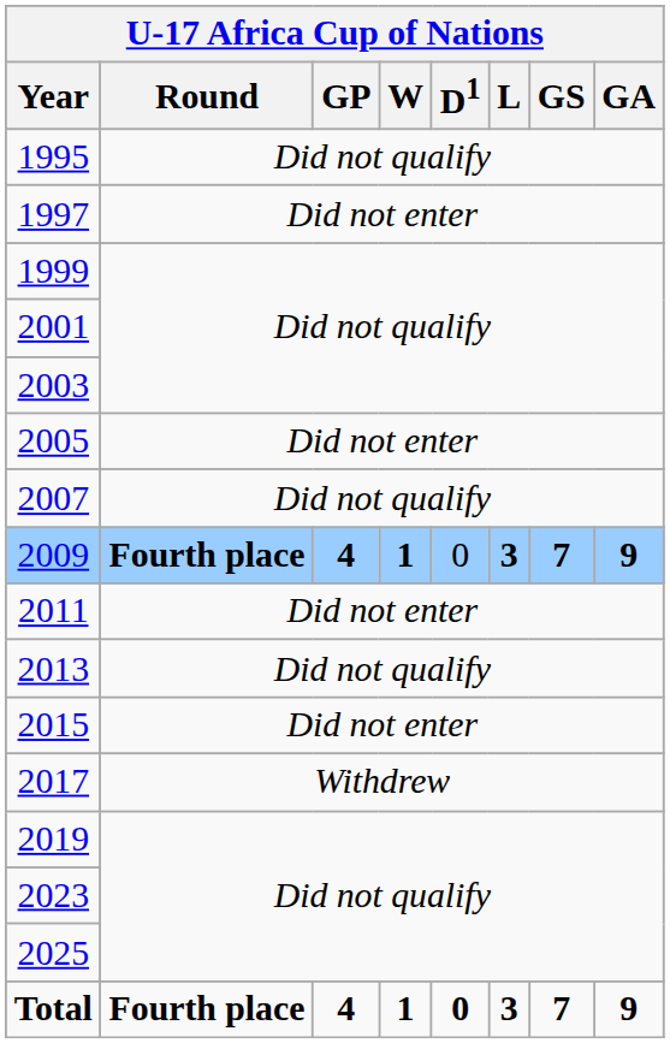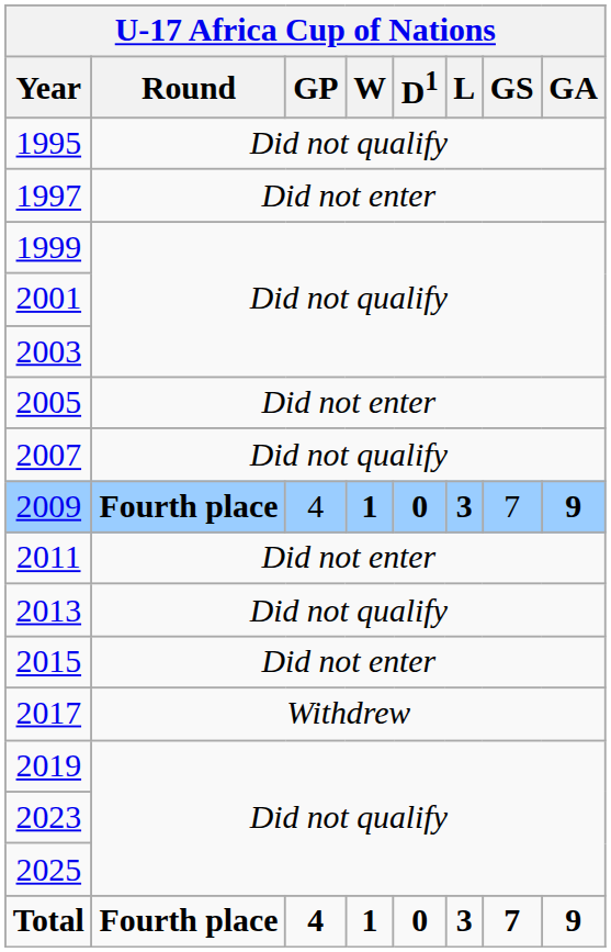2009 | GP: bold -> normal
2009 | D1: normal -> bold
2009 | GS: bold -> normal
